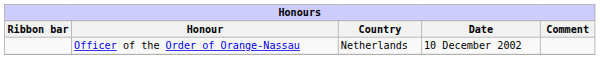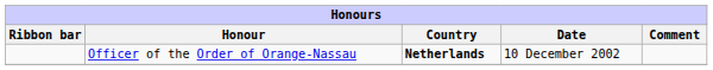Officer of the Order of Orange-Nassau | Country: normal -> bold
